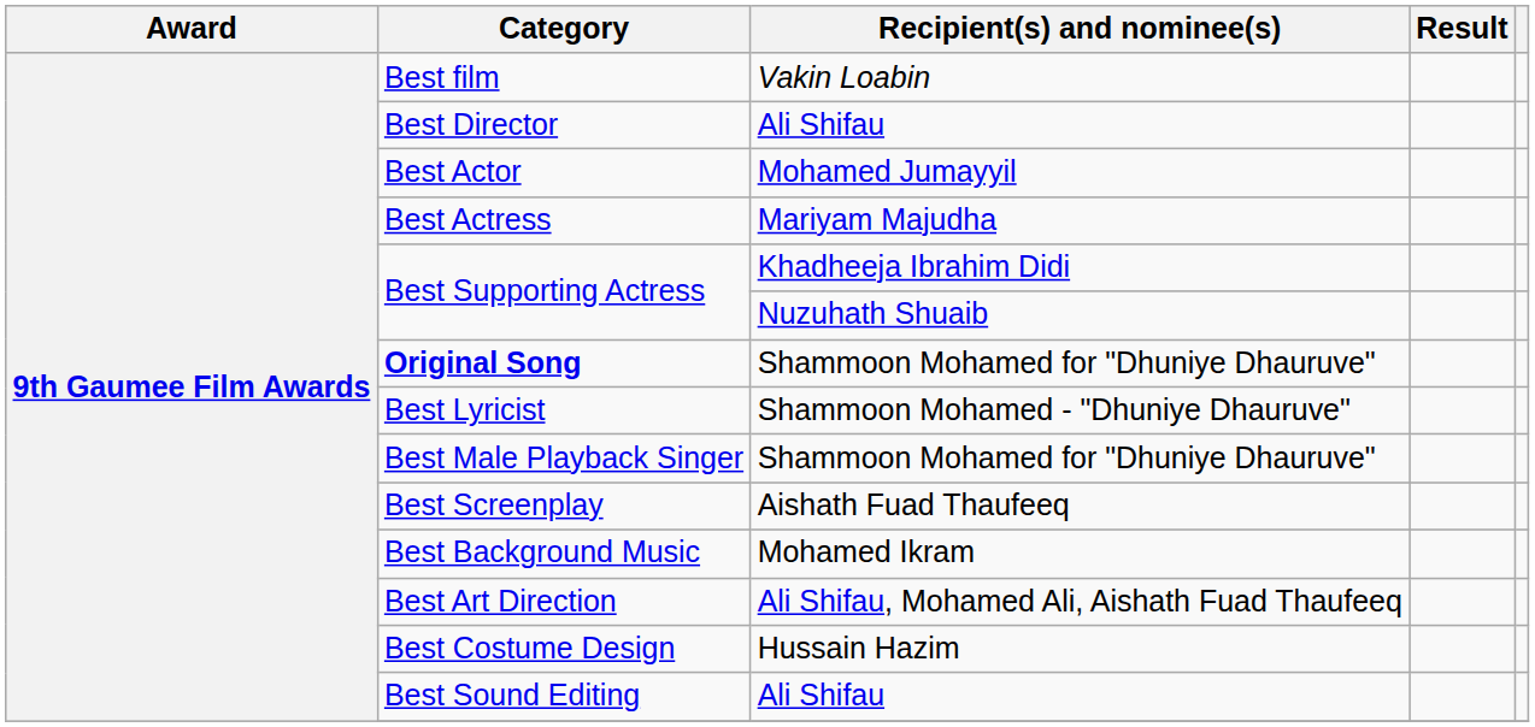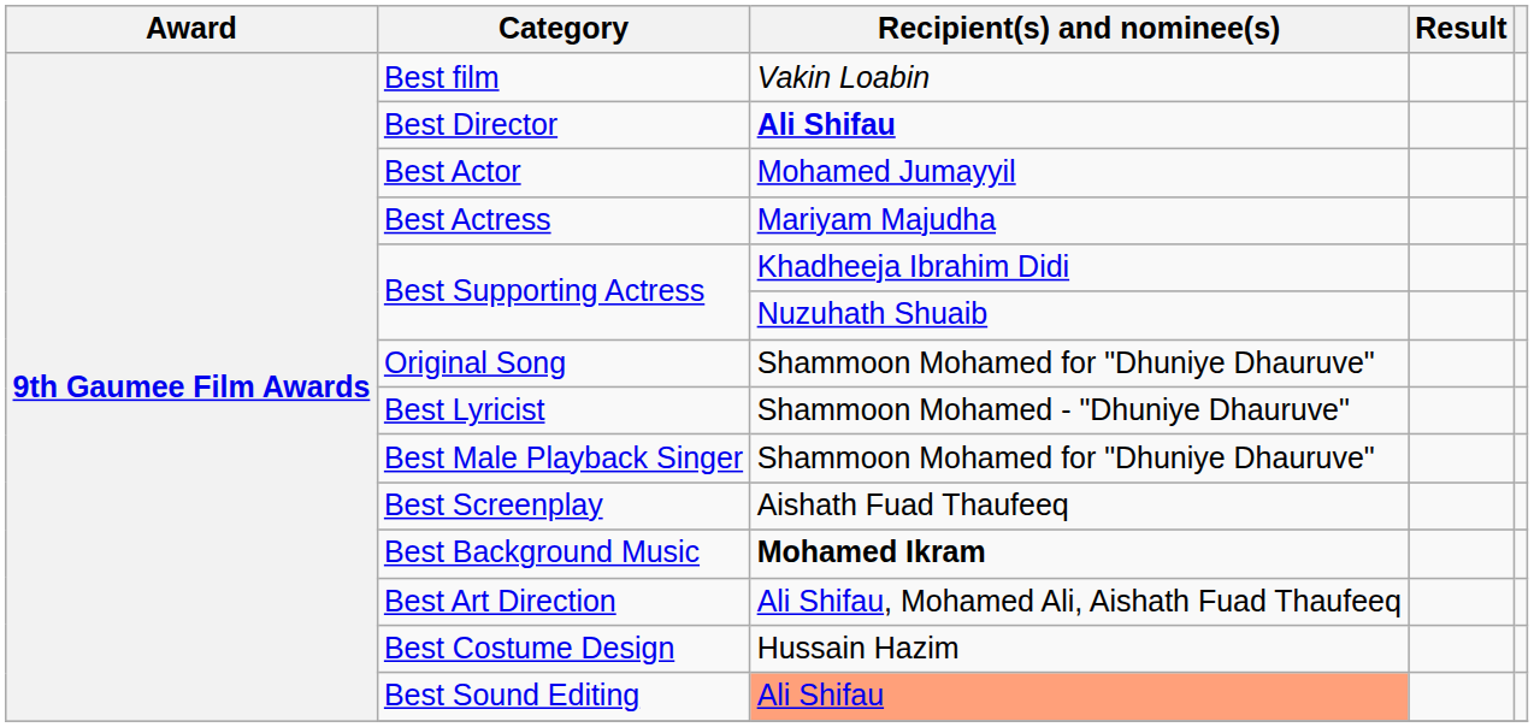Best Director | Recipient(s) and nominee(s): normal -> bold
Original Song | Category: bold -> normal
Best Background Music | Recipient(s) and nominee(s): normal -> bold
Best Sound Editing | Recipient(s) and nominee(s): no background -> lightsalmon background
